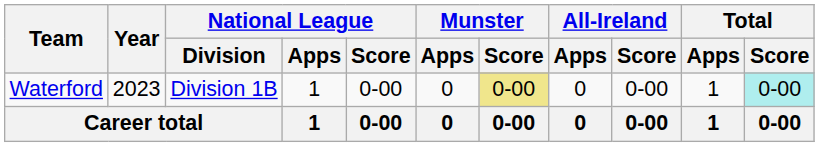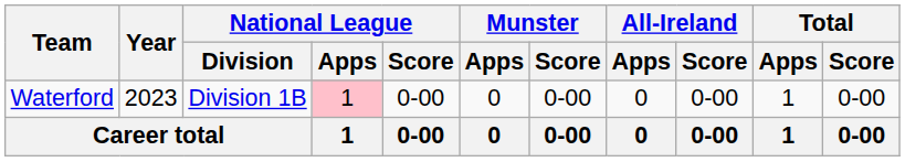Waterford | National League / Apps: no background -> pink background
Waterford | Munster / Score: khaki background -> no background
Waterford | Total / Score: paleturquoise background -> no background
